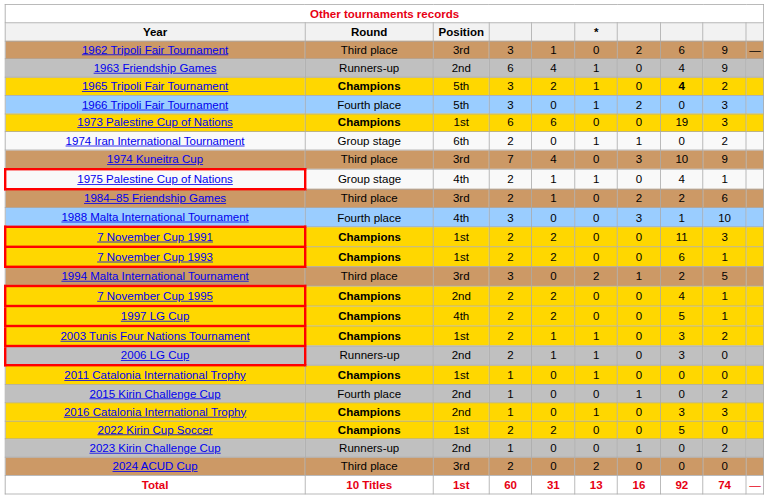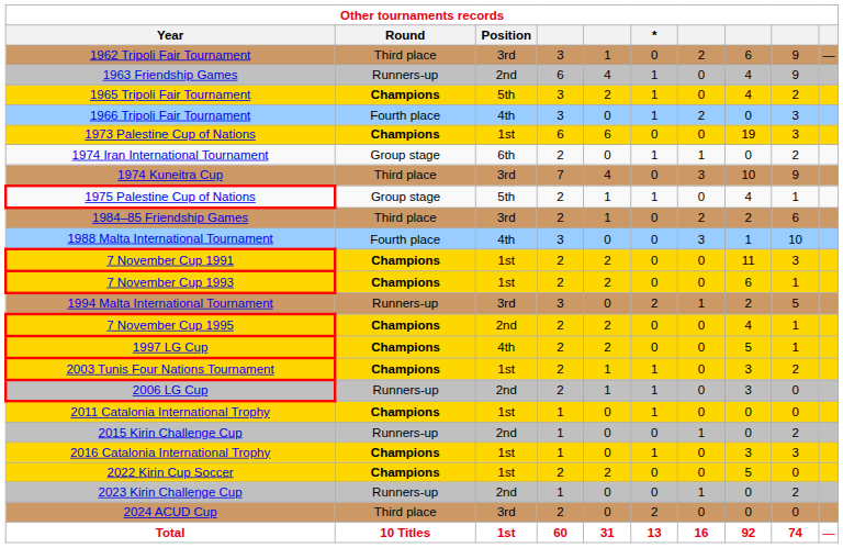1965 Tripoli Fair Tournament | column 8: bold -> normal
1966 Tripoli Fair Tournament | Position: 5th -> 4th
1975 Palestine Cup of Nations | Position: 4th -> 5th
1994 Malta International Tournament | Round: Third place -> Runners-up
2015 Kirin Challenge Cup | Round: Fourth place -> Runners-up
2016 Catalonia International Trophy | Position: 2nd -> 1st
